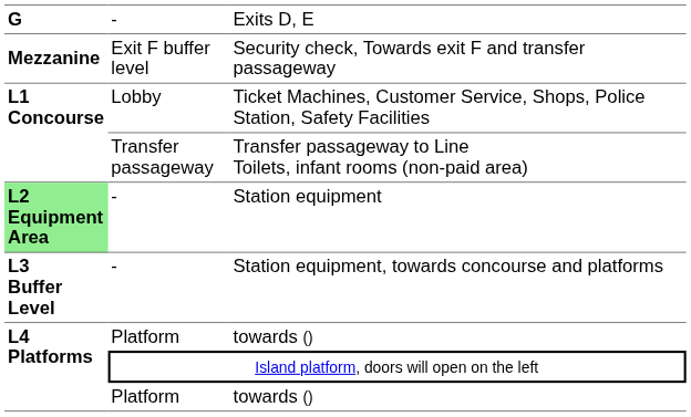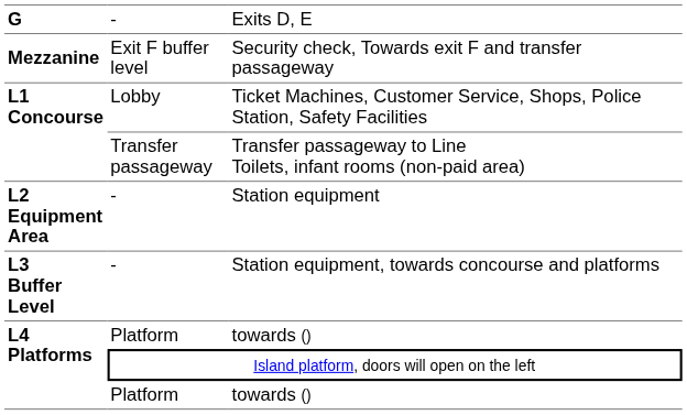Station equipment | column 1: lightgreen background -> no background
